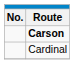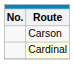Carson | Route: bold -> normal
Cardinal | Route: no background -> lightyellow background
